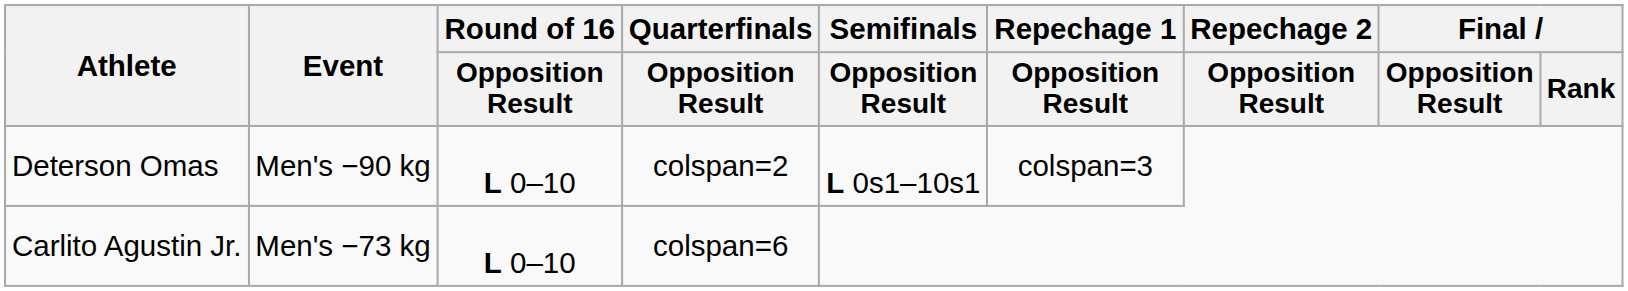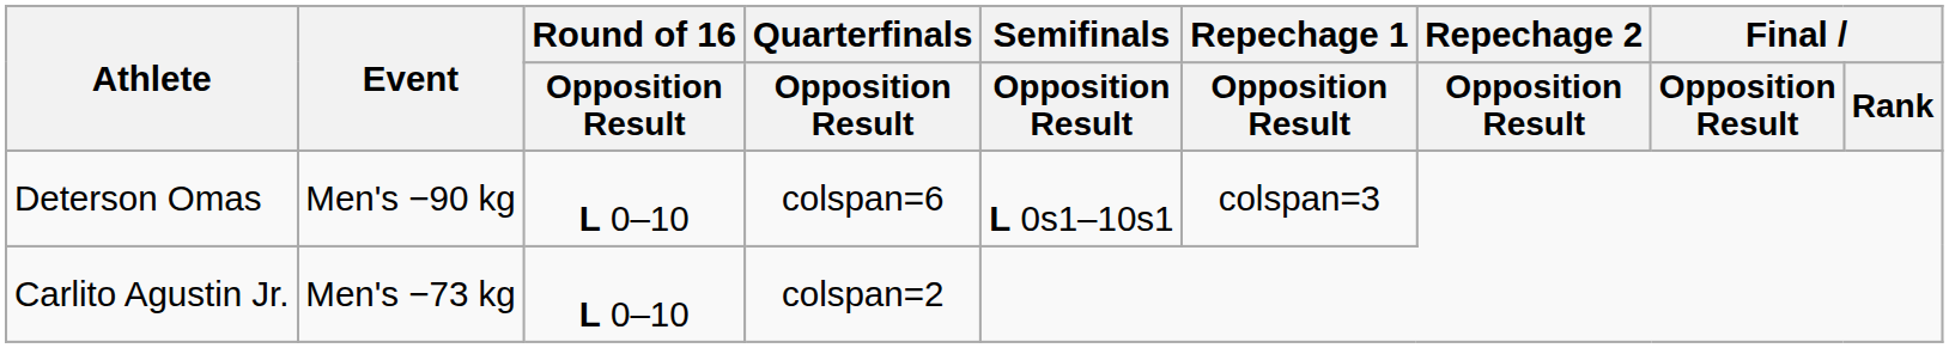Deterson Omas | Quarterfinals / Opposition Result: colspan=2 -> colspan=6
Carlito Agustin Jr. | Quarterfinals / Opposition Result: colspan=6 -> colspan=2
